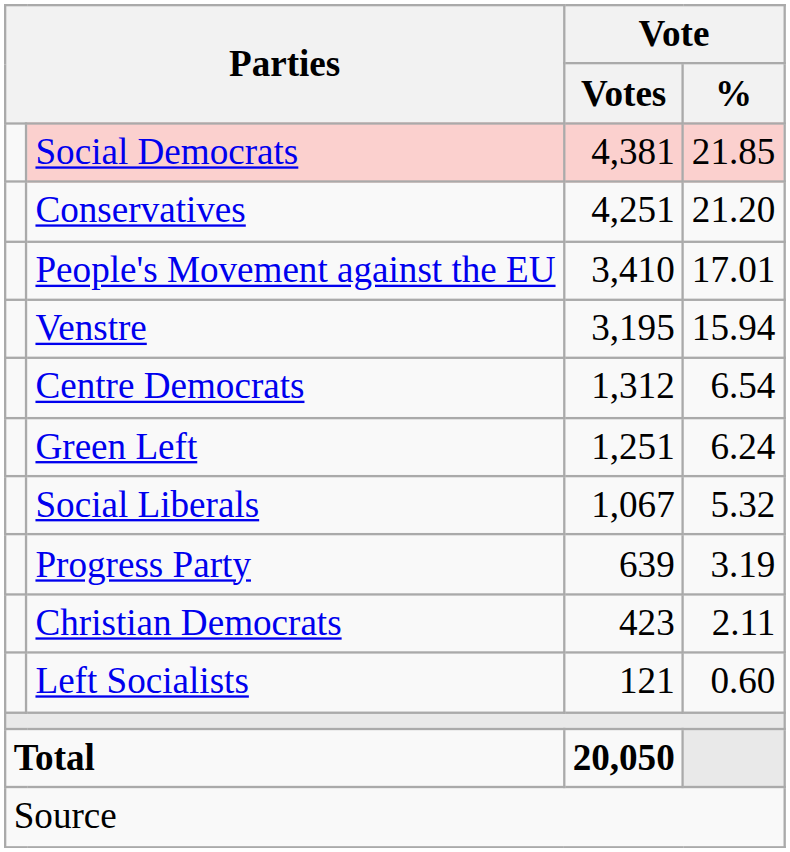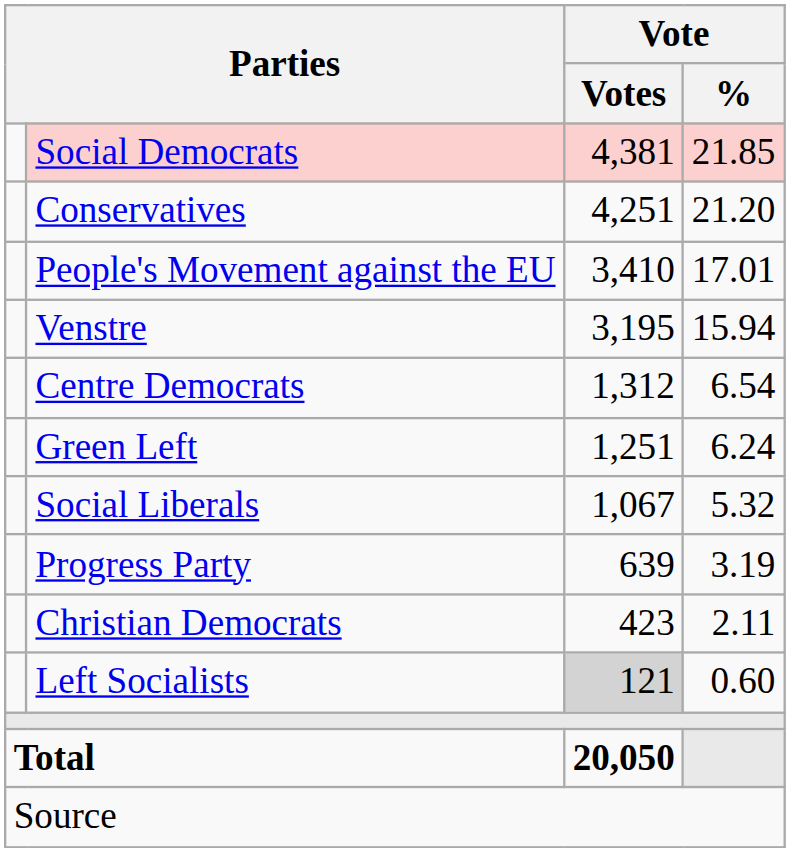Left Socialists | Vote / Votes: no background -> lightgrey background
